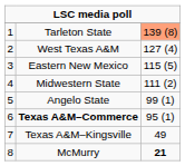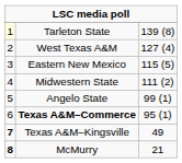Tarleton State | column 1: no background -> lightyellow background
Tarleton State | column 3: lightsalmon background -> no background
Texas A&M–Kingsville | column 1: normal -> bold
McMurry | column 1: normal -> bold
McMurry | column 3: bold -> normal
